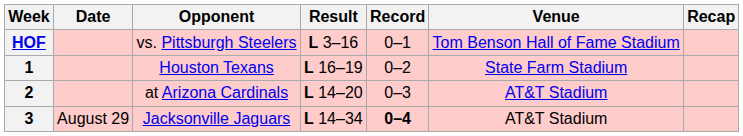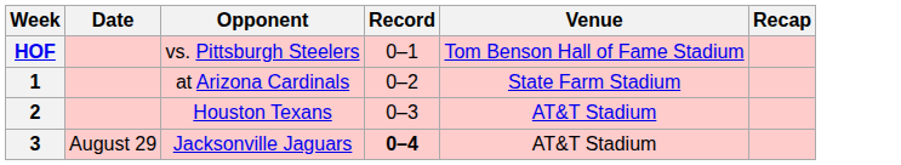- column: Result | L 3–16 | L 16–19 | L 14–20 | L 14–34
1 | Opponent: Houston Texans -> at Arizona Cardinals
2 | Opponent: at Arizona Cardinals -> Houston Texans
